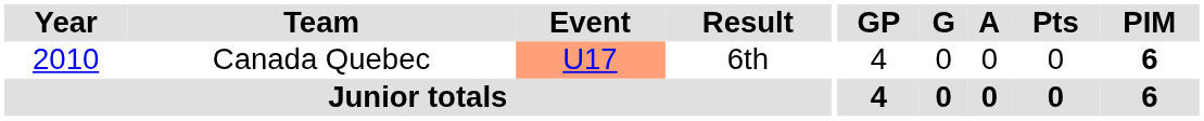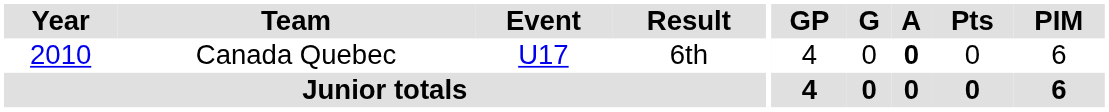Canada Quebec | Event: lightsalmon background -> no background
Canada Quebec | A: normal -> bold
Canada Quebec | PIM: bold -> normal
